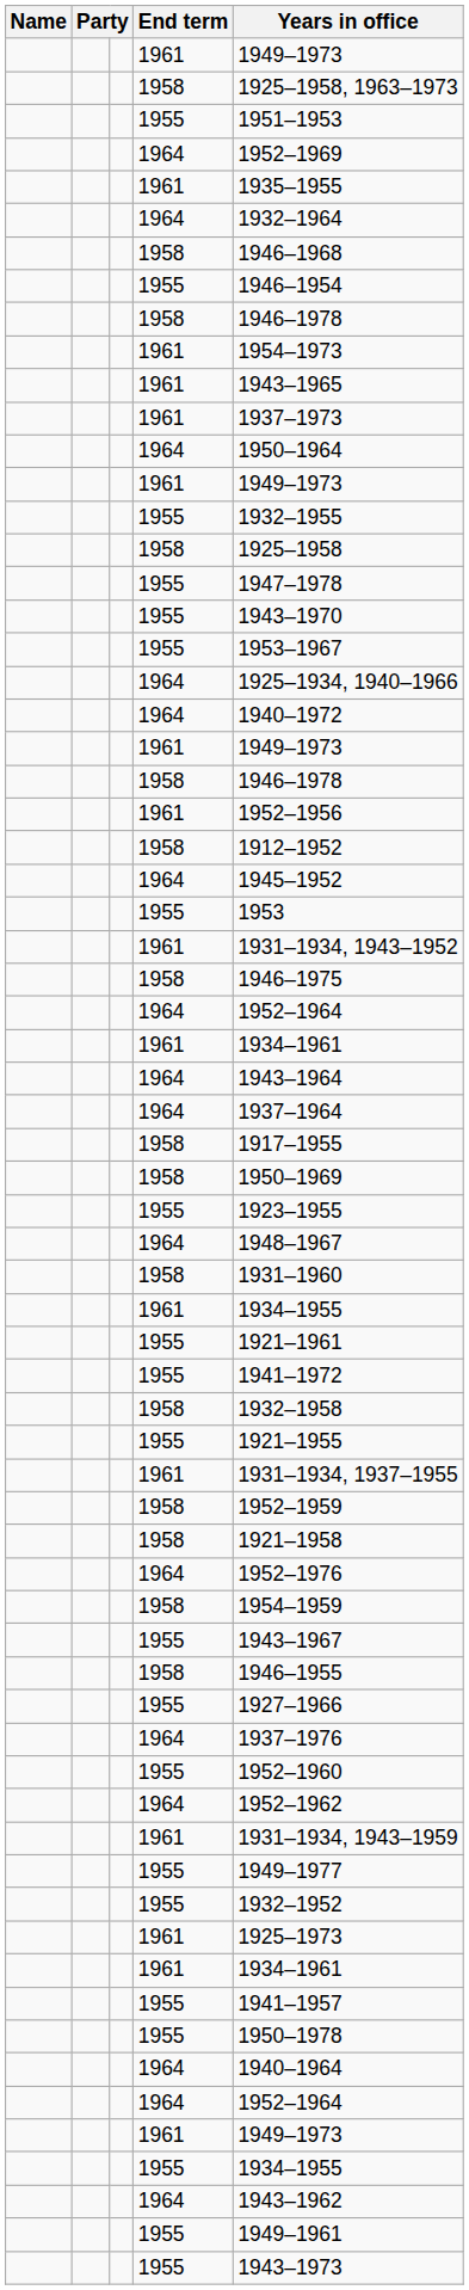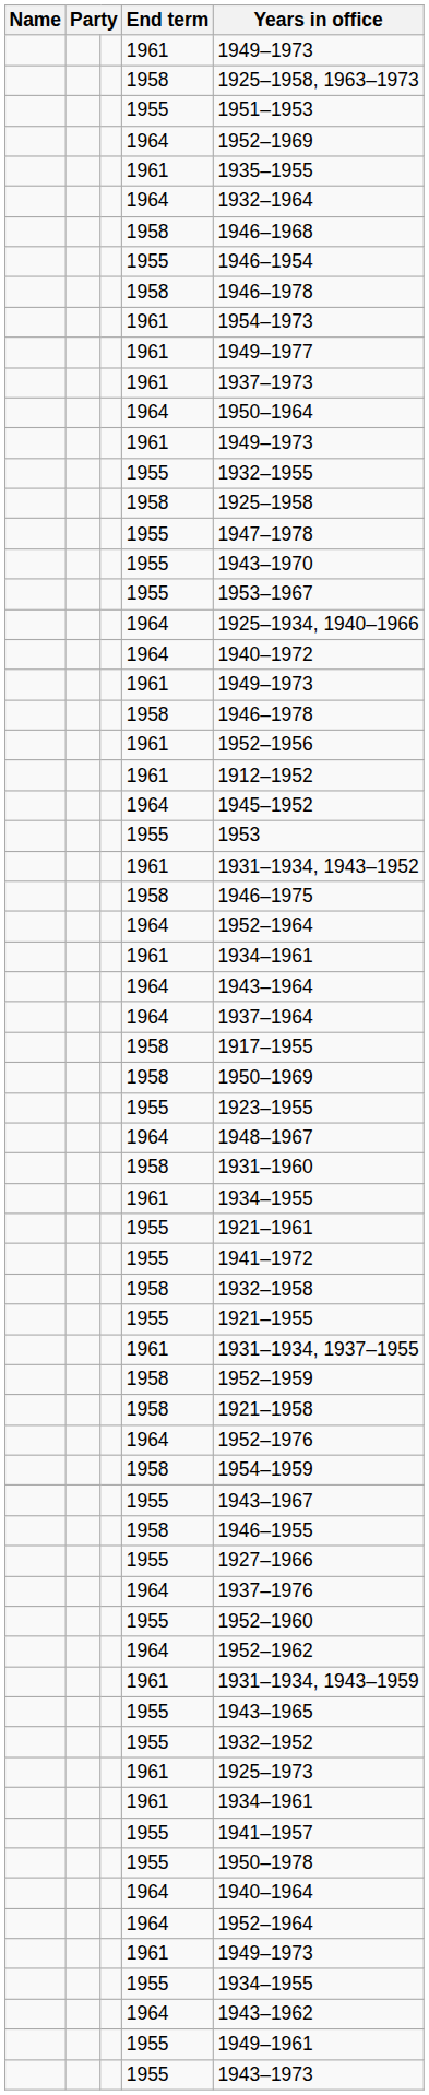row 12 | Years in office: 1943–1965 -> 1949–1977
row 26 | End term: 1958 -> 1961
row 57 | Years in office: 1949–1977 -> 1943–1965
